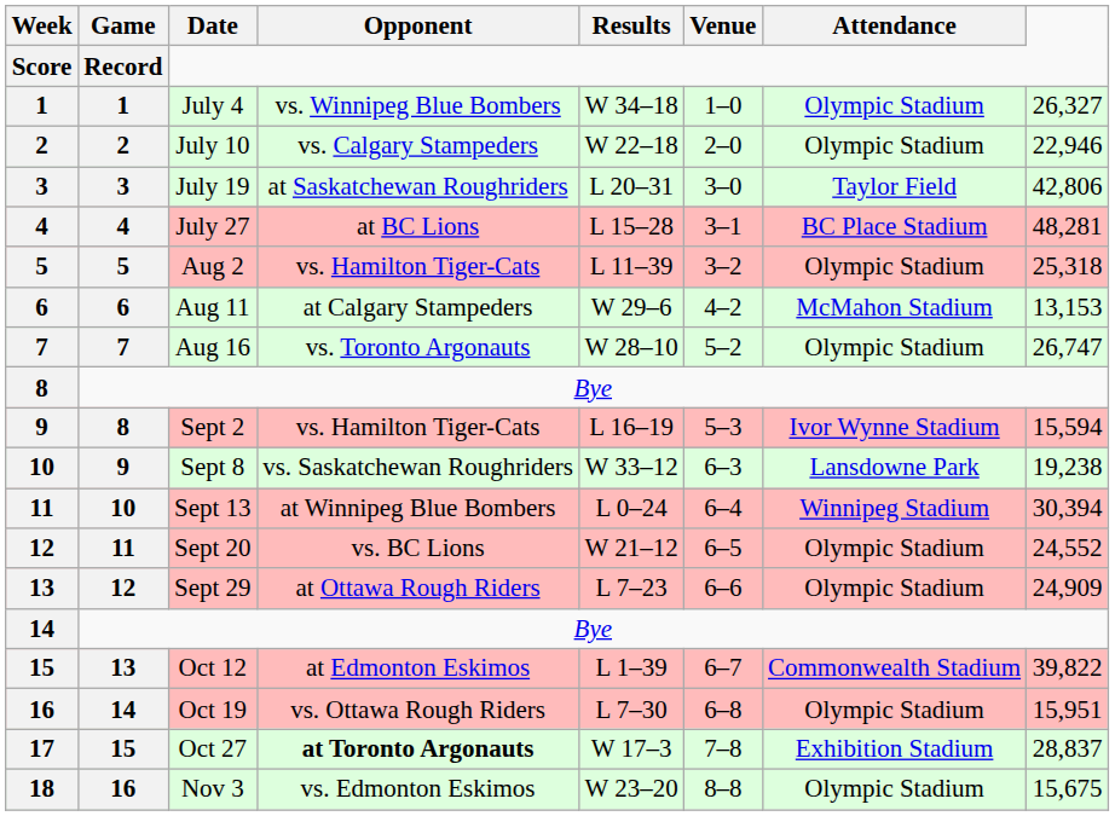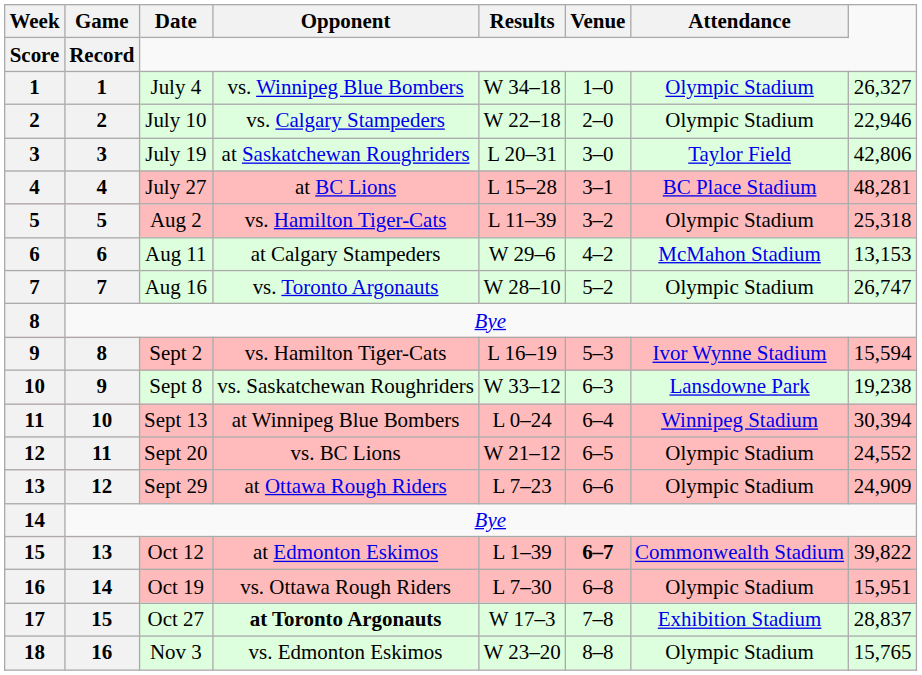Oct 12 | Venue: normal -> bold
Nov 3 | column 8: 15,675 -> 15,765
